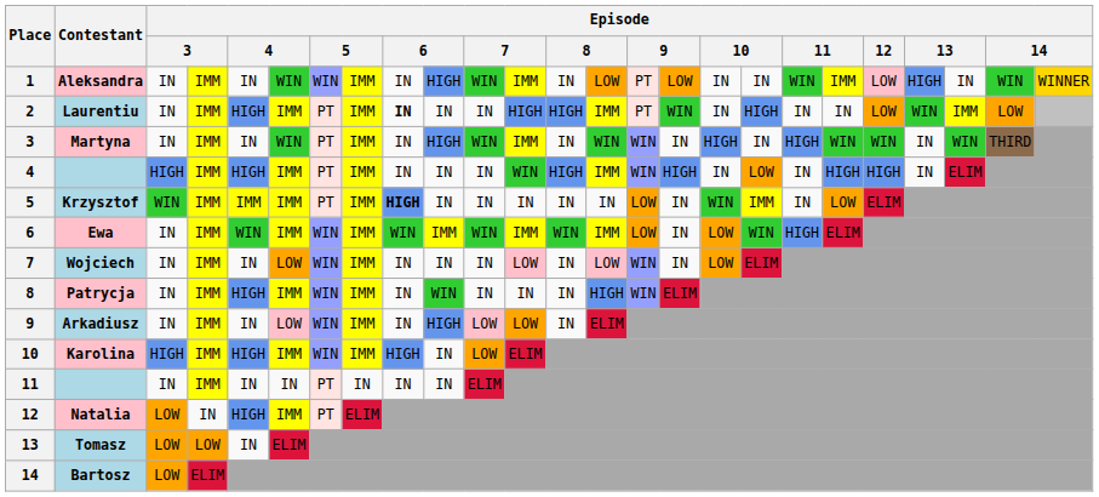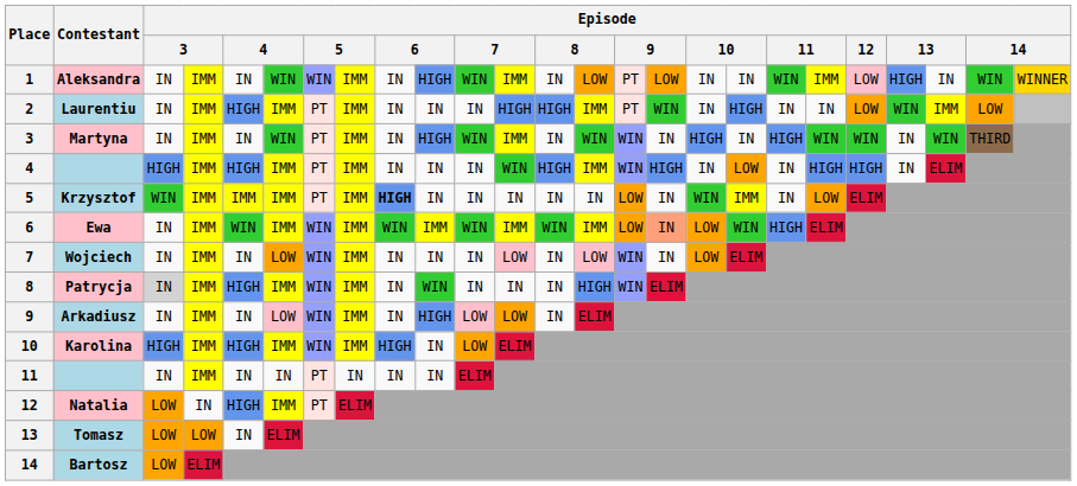Laurentiu | column 9: bold -> normal
Ewa | column 16: no background -> lightsalmon background
Patrycja | column 3: no background -> lightgrey background
